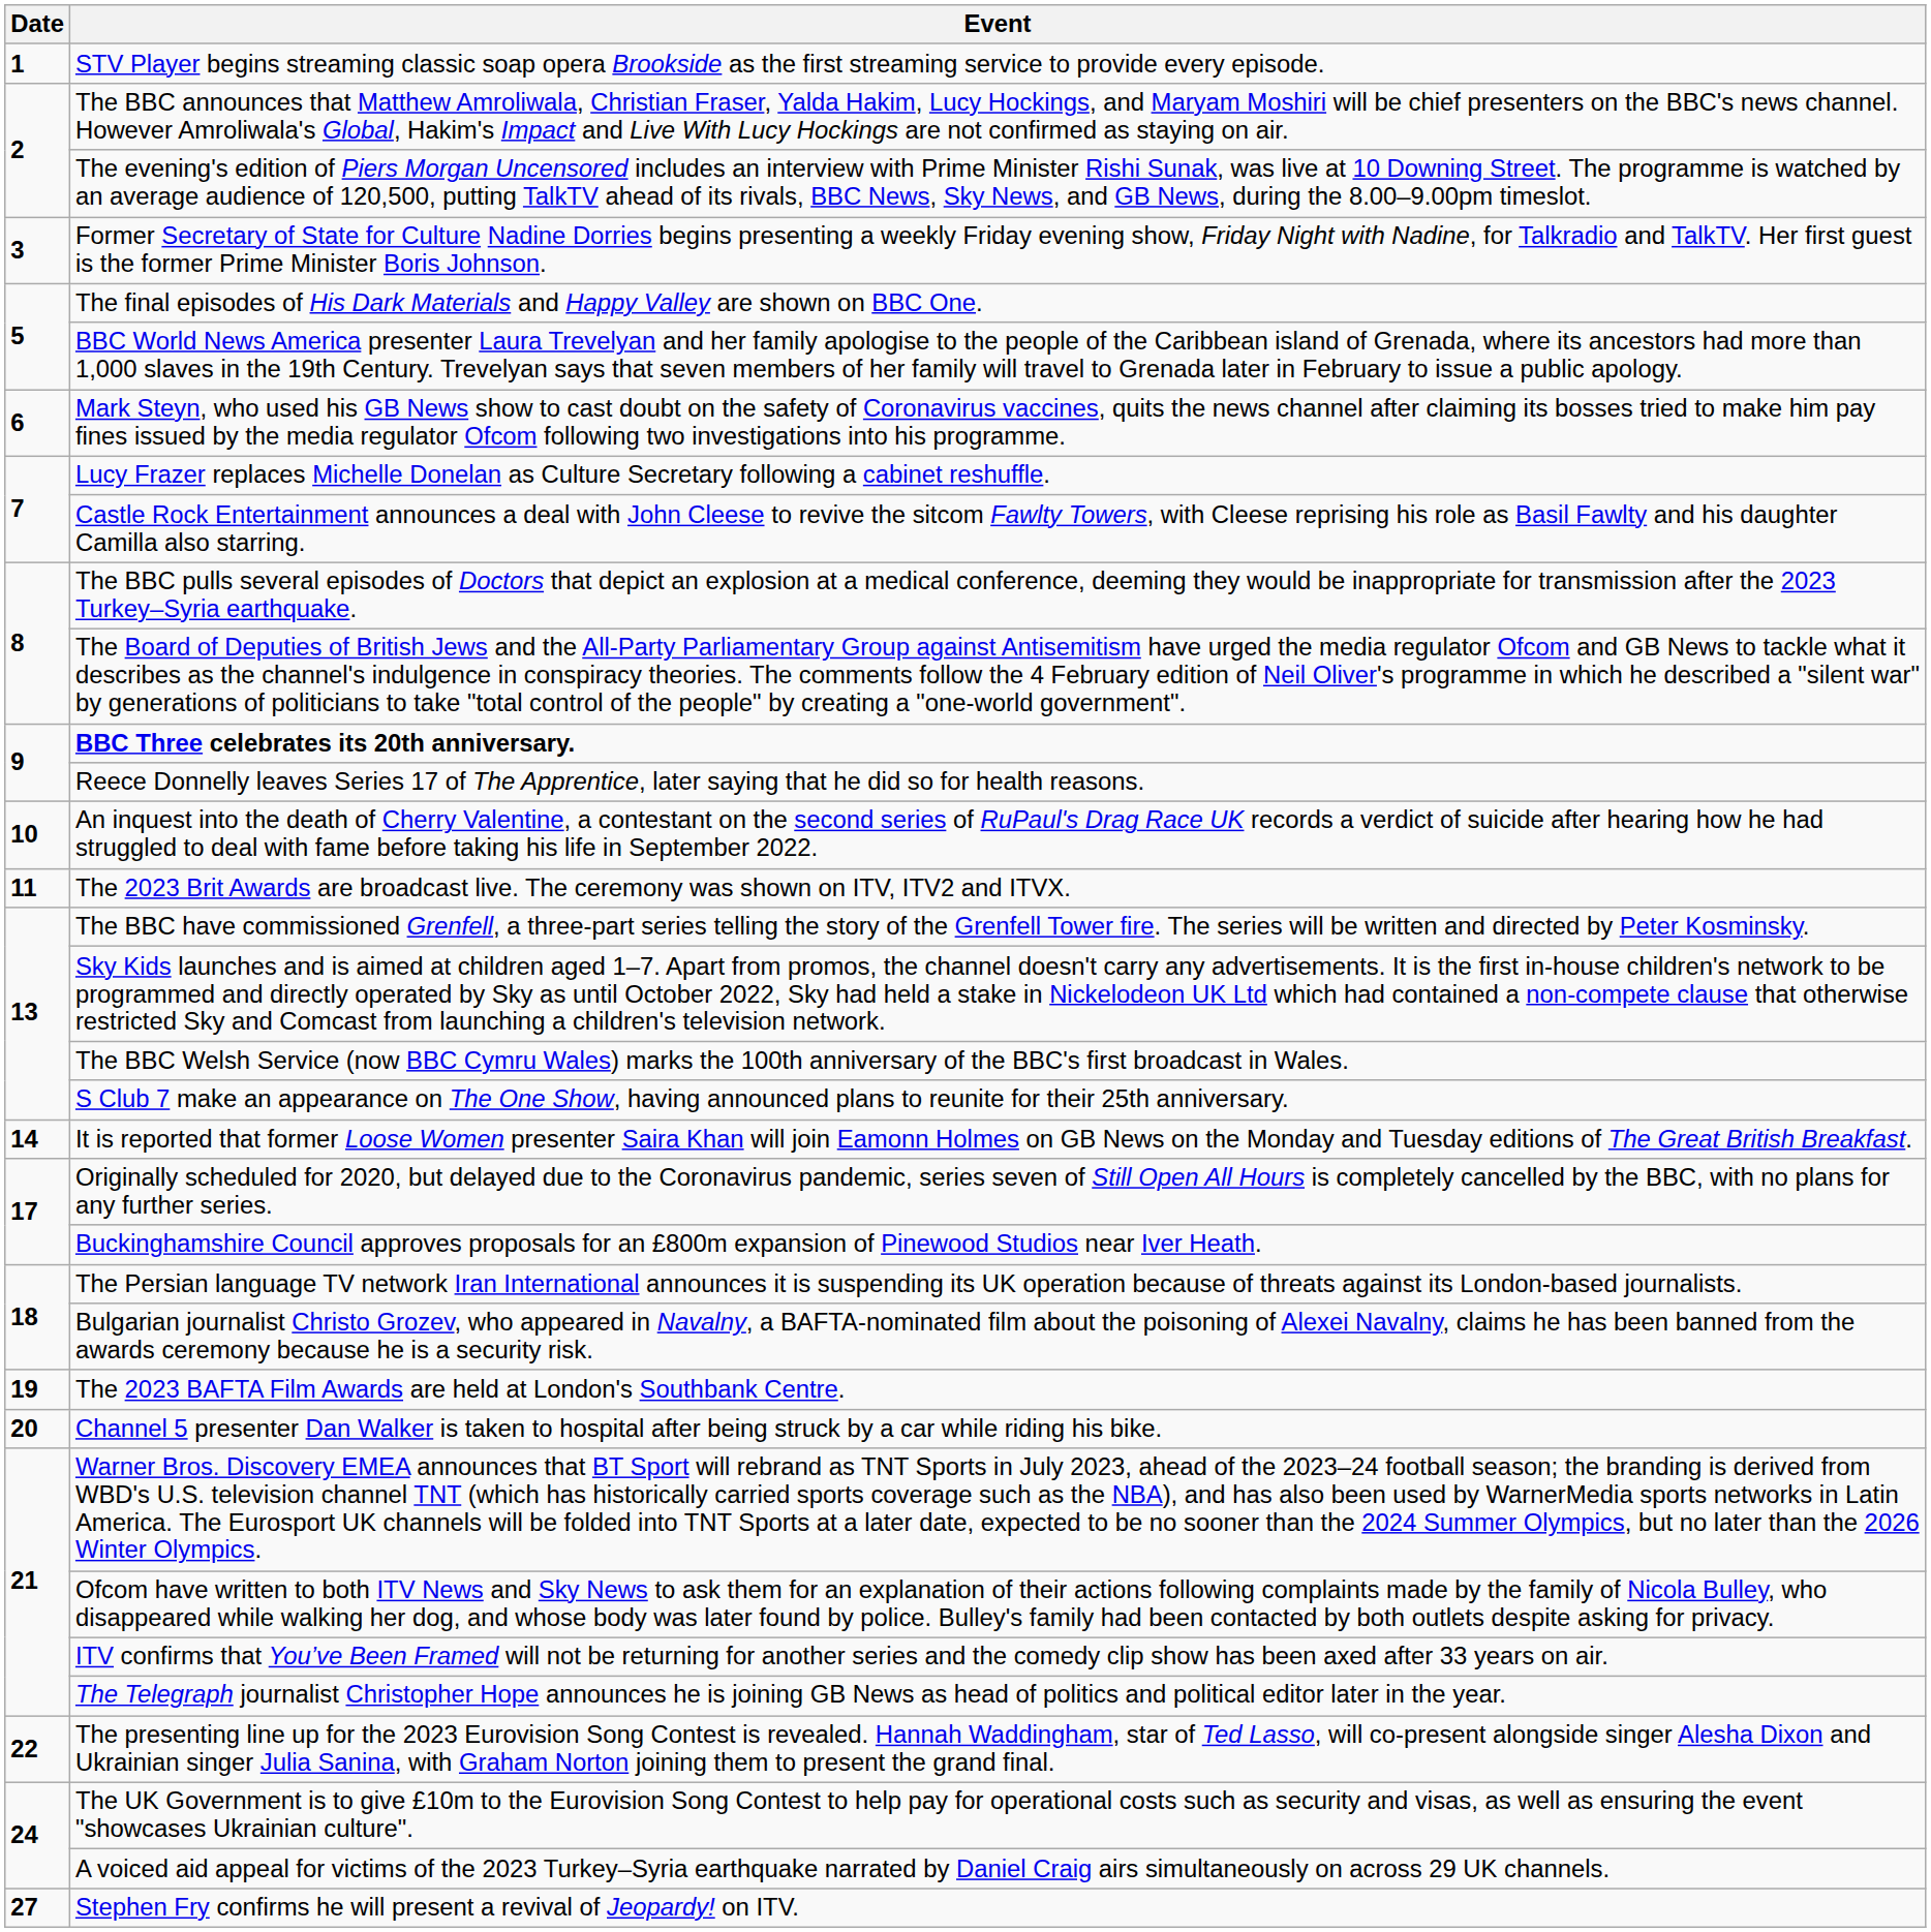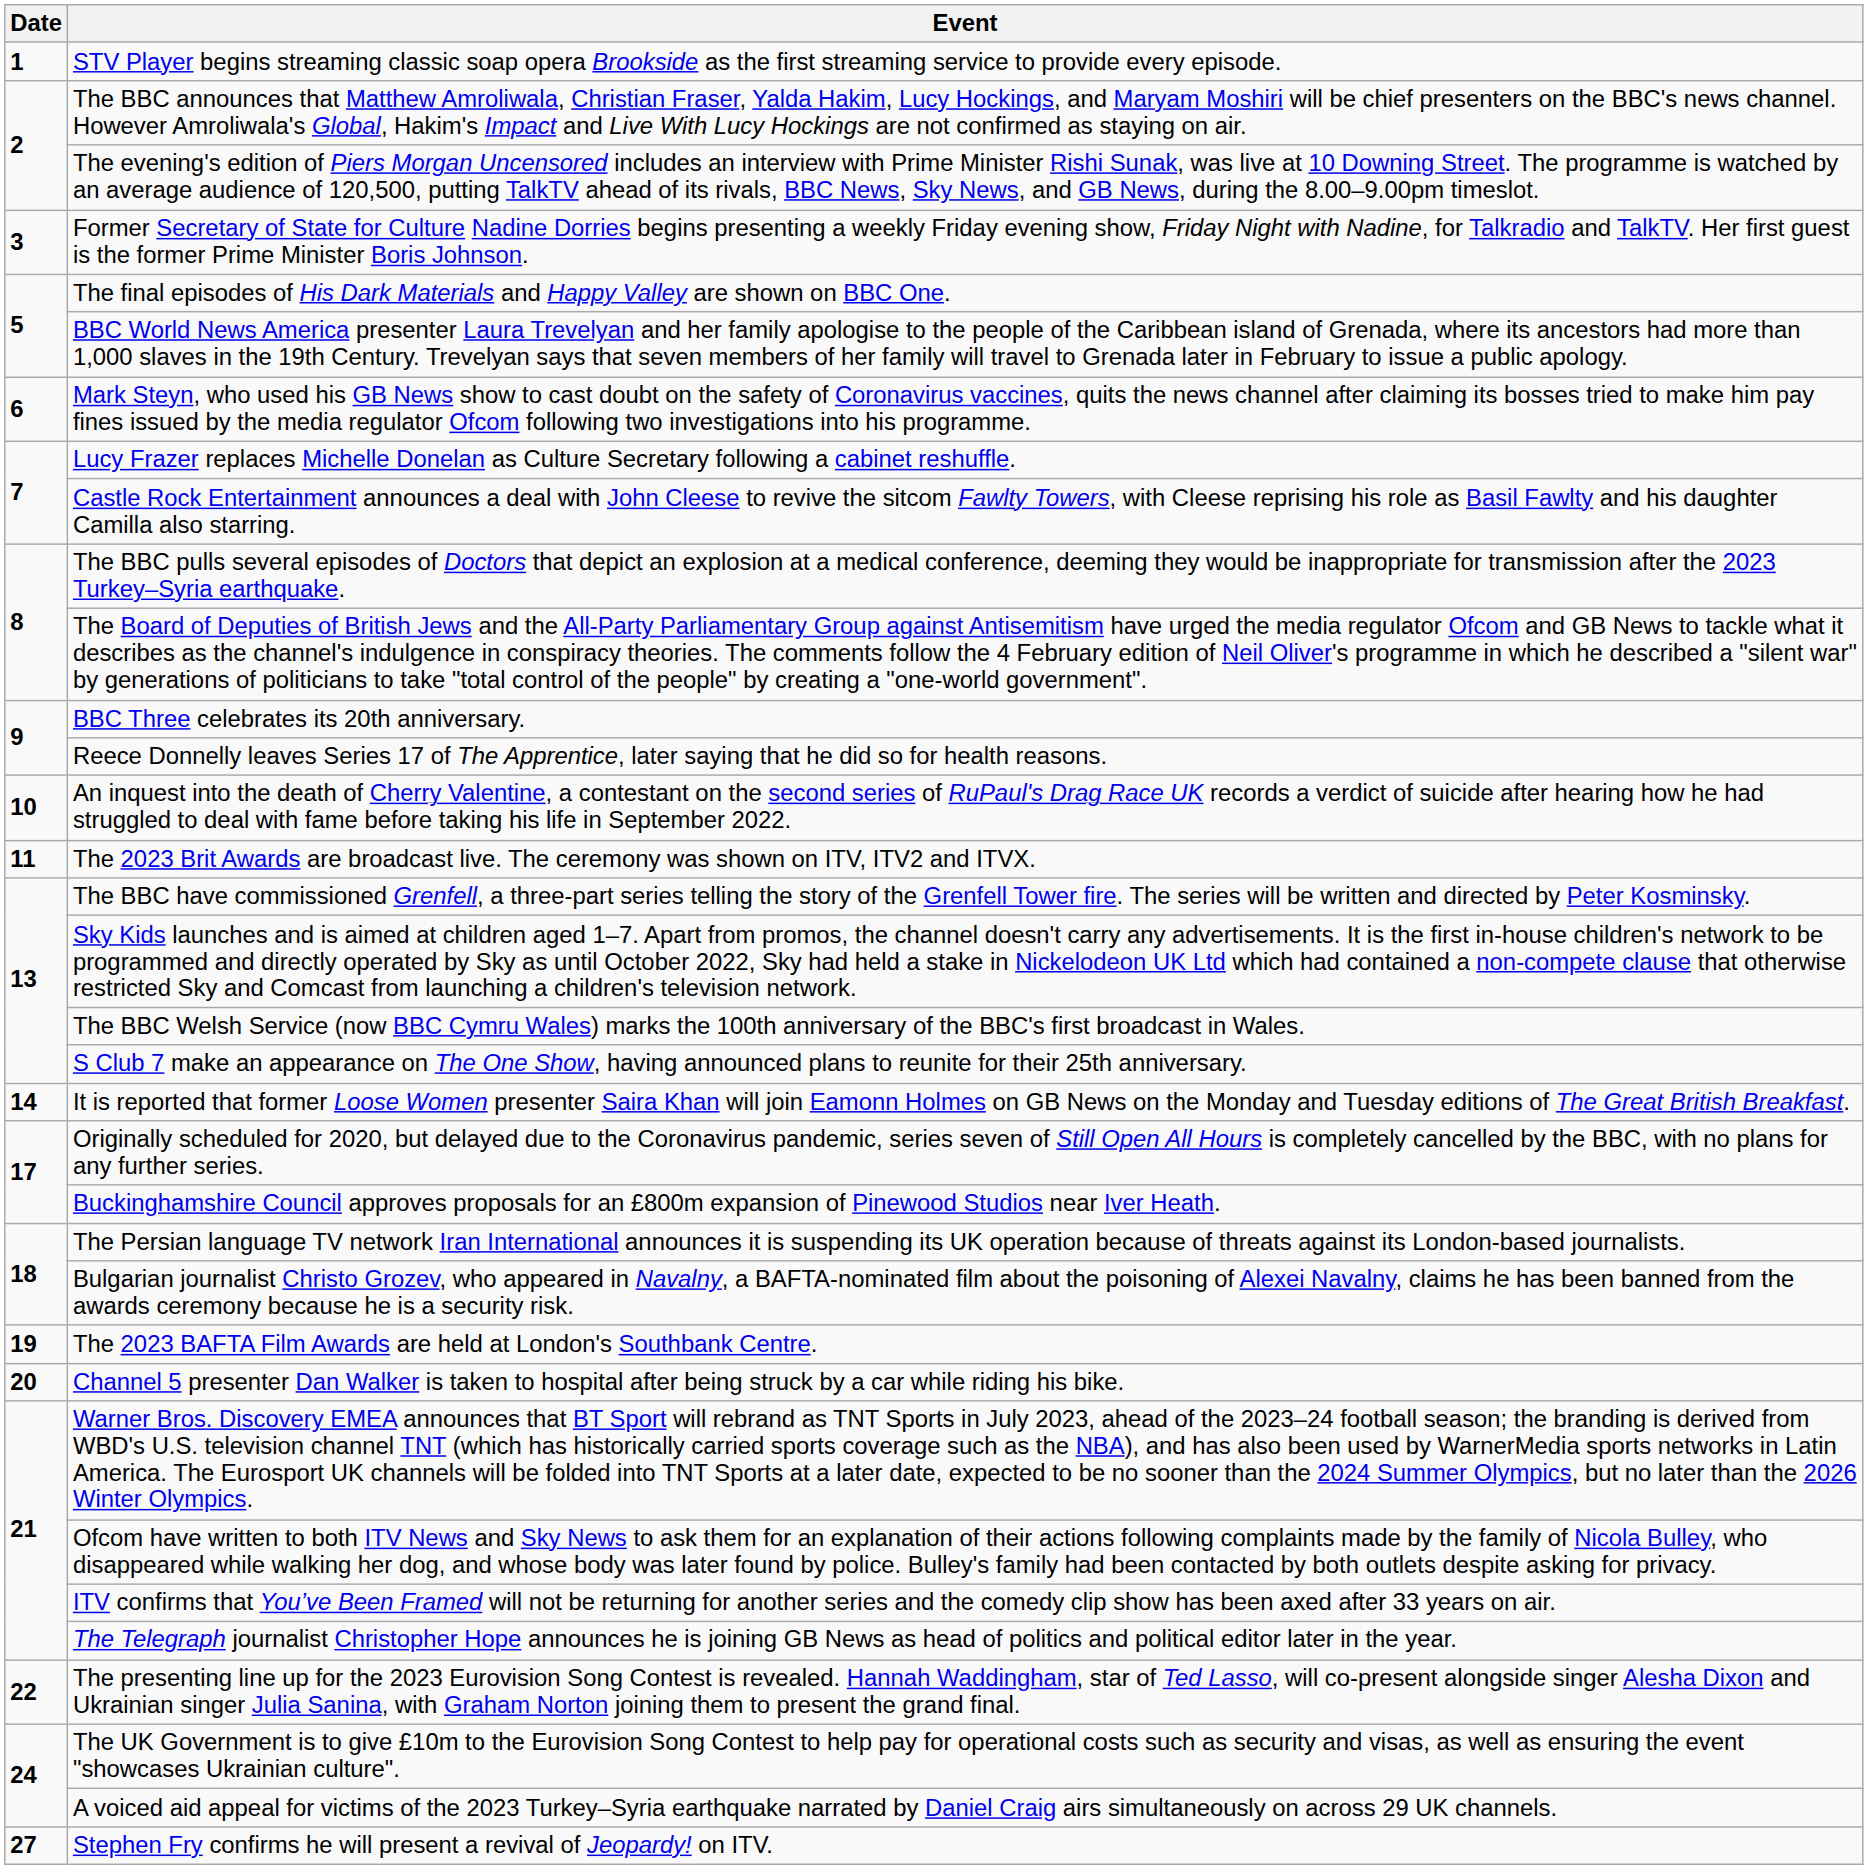BBC Three celebrates its 20th anniversary. | Event: bold -> normal
